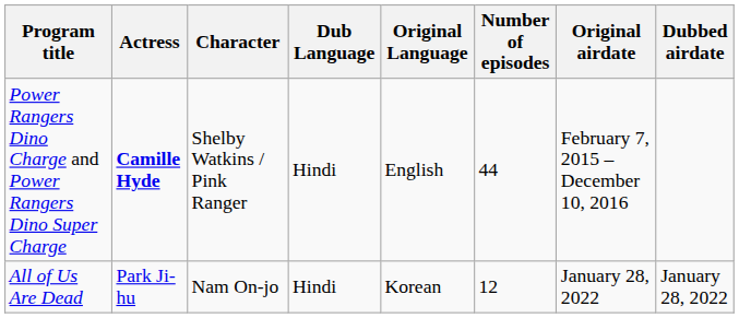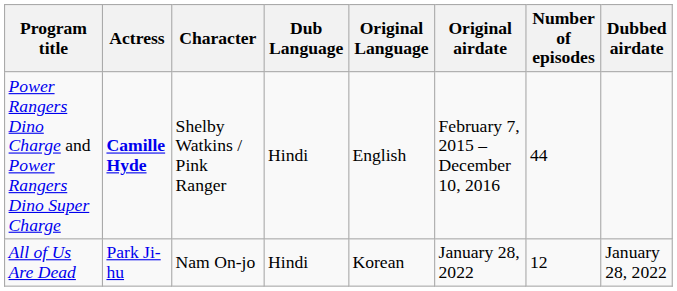columns swapped: Number of episodes <-> Original airdate
